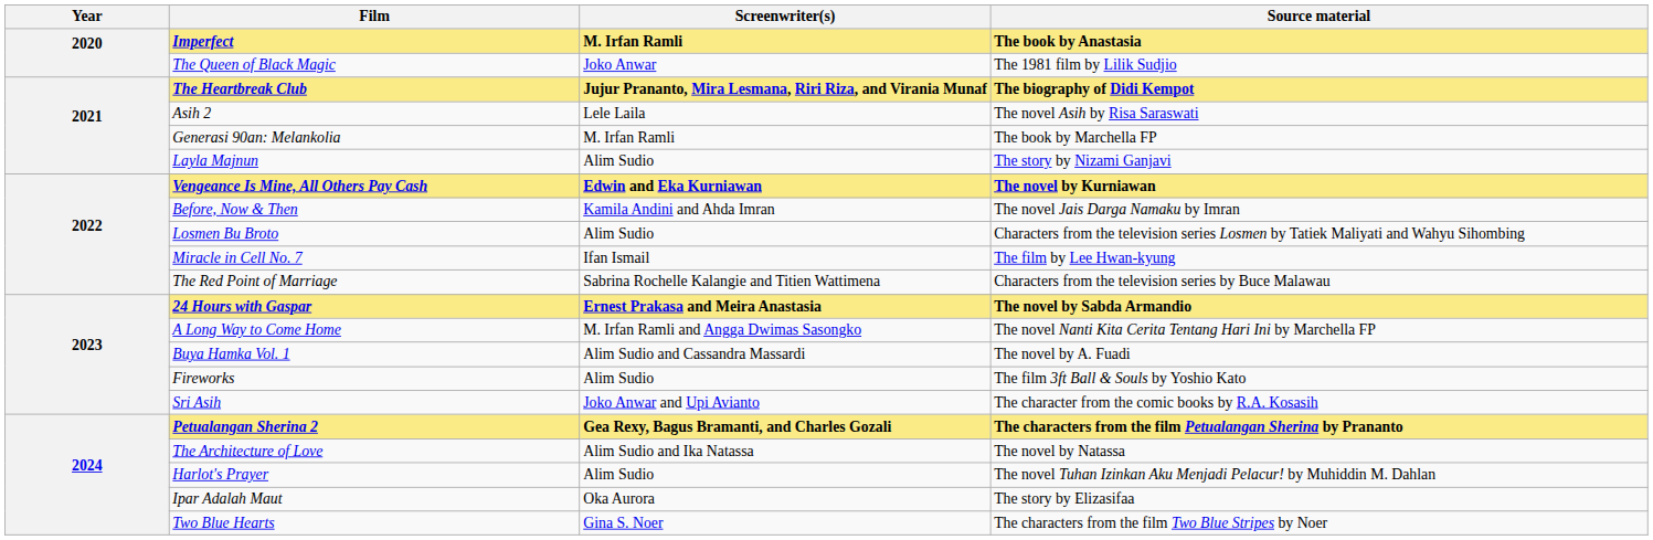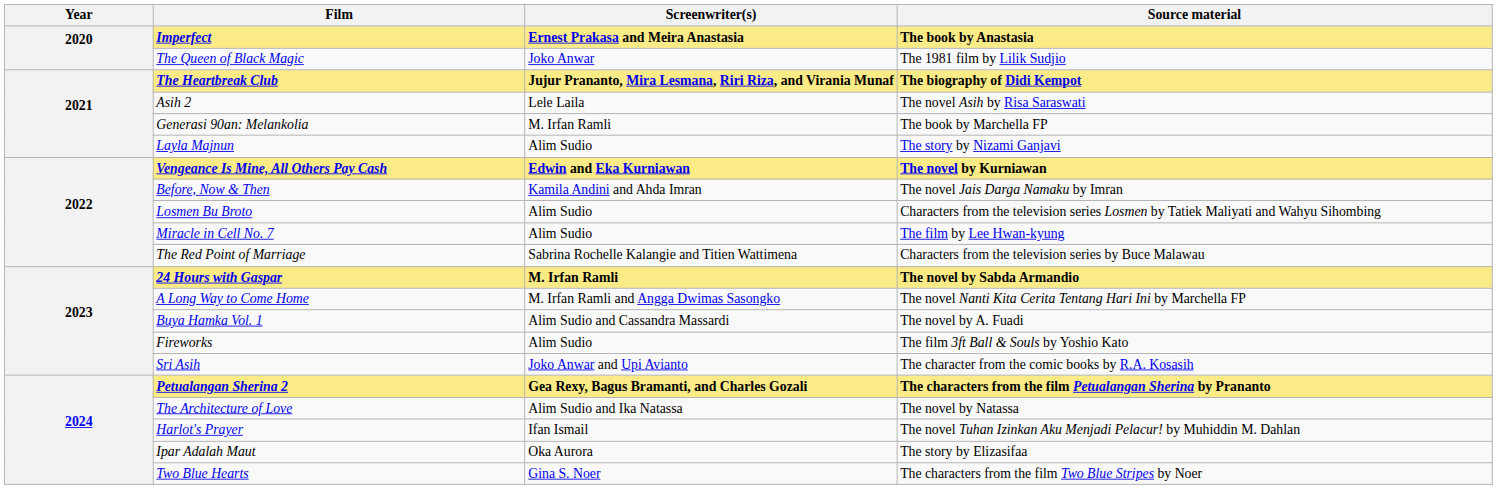Imperfect | Screenwriter(s): M. Irfan Ramli -> Ernest Prakasa and Meira Anastasia
Miracle in Cell No. 7 | Screenwriter(s): Ifan Ismail -> Alim Sudio
24 Hours with Gaspar | Screenwriter(s): Ernest Prakasa and Meira Anastasia -> M. Irfan Ramli
Harlot's Prayer | Screenwriter(s): Alim Sudio -> Ifan Ismail
